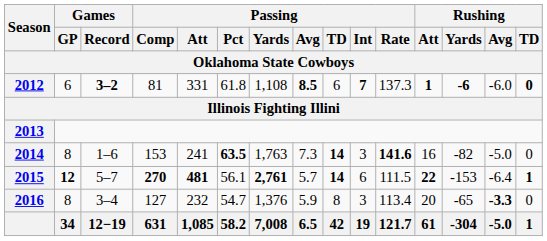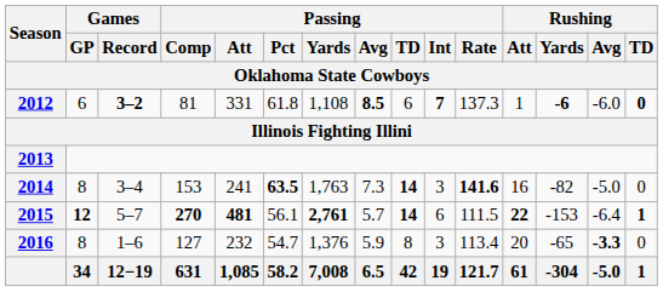2012 | Rushing / Att: bold -> normal
2014 | Games / Record: 1–6 -> 3–4
2016 | Games / Record: 3–4 -> 1–6
